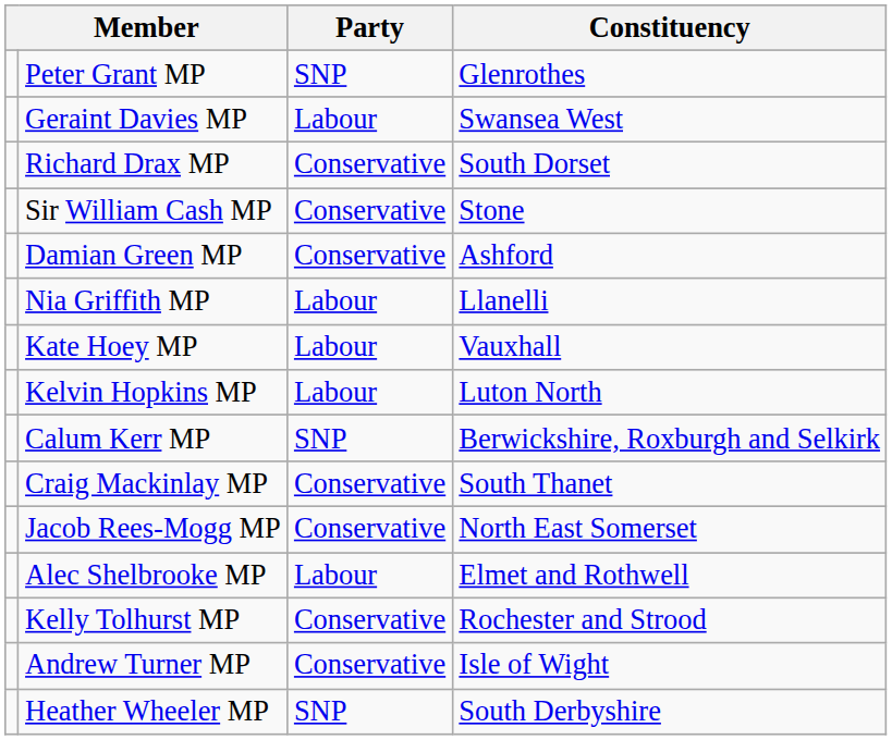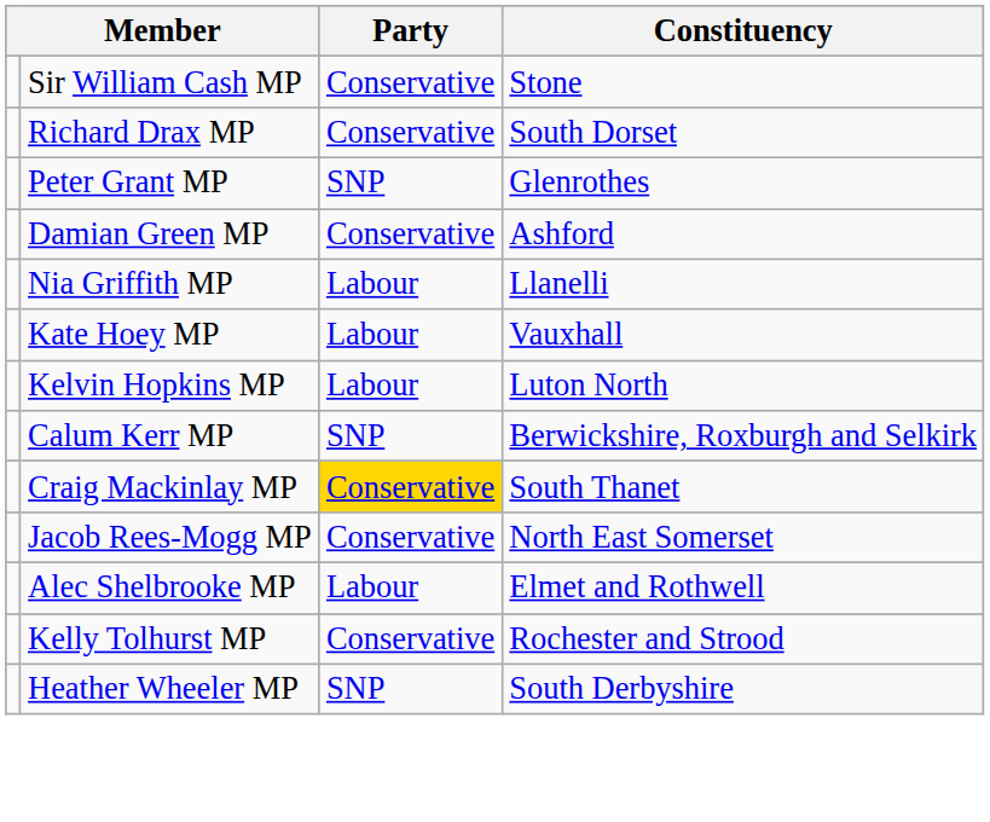rows swapped: Sir William Cash MP <-> Peter Grant MP
- row: Geraint Davies MP | Labour | Swansea West
Craig Mackinlay MP | Party: no background -> gold background
- row: Andrew Turner MP | Conservative | Isle of Wight
